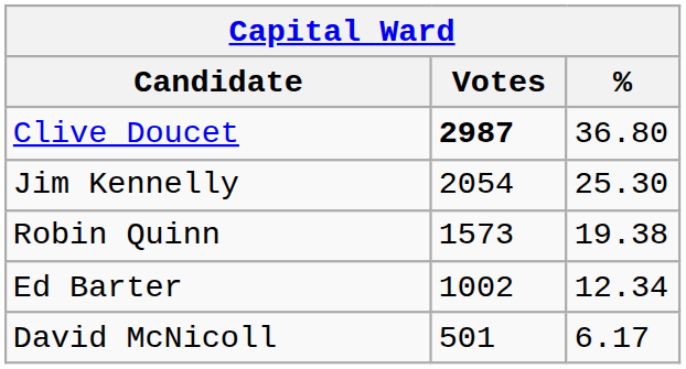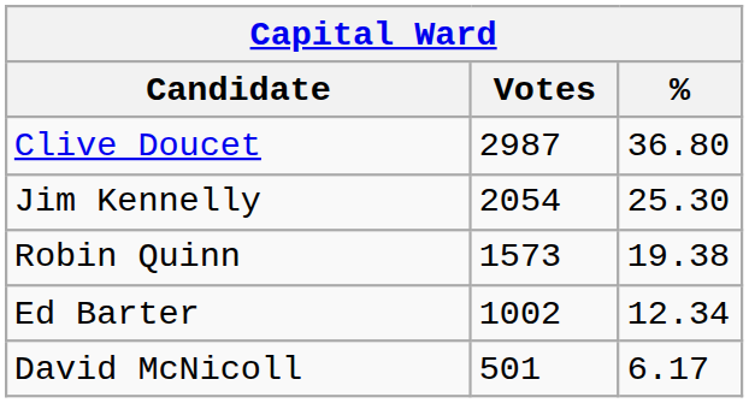Clive Doucet | Votes: bold -> normal
